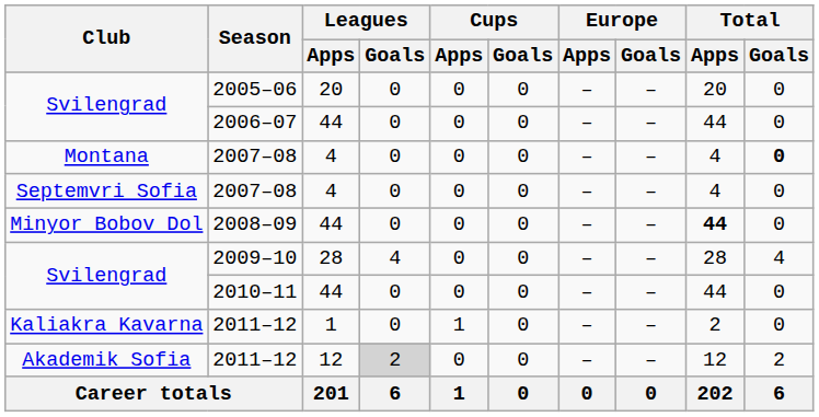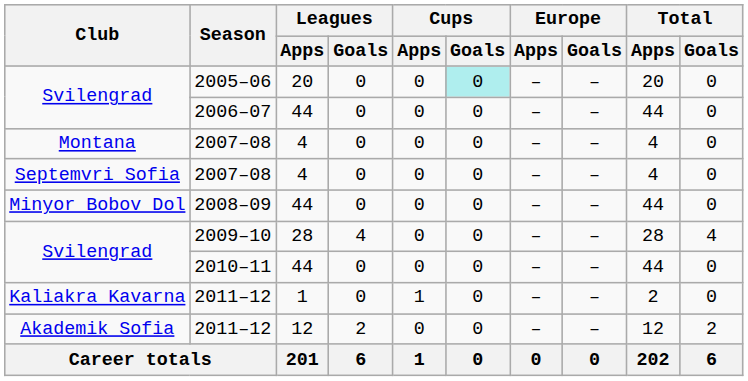2005–06 | Cups / Goals: no background -> paleturquoise background
Montana / 2007–08 | Total / Goals: bold -> normal
2008–09 | Total / Apps: bold -> normal
Akademik Sofia / 2011–12 | Leagues / Goals: lightgrey background -> no background
